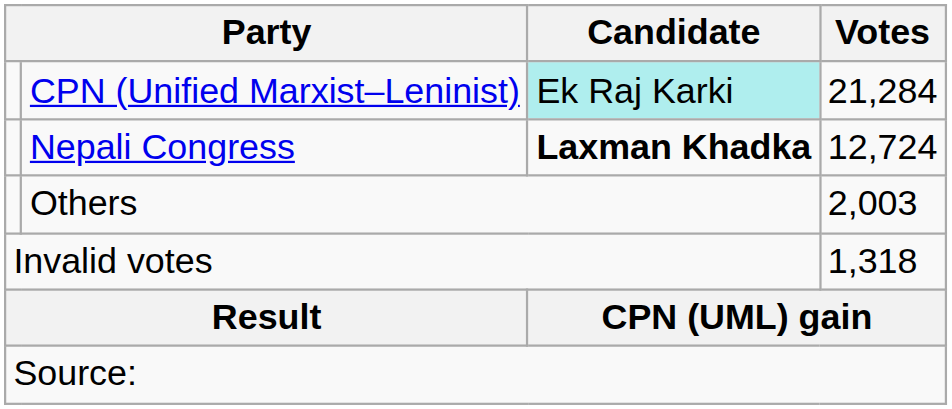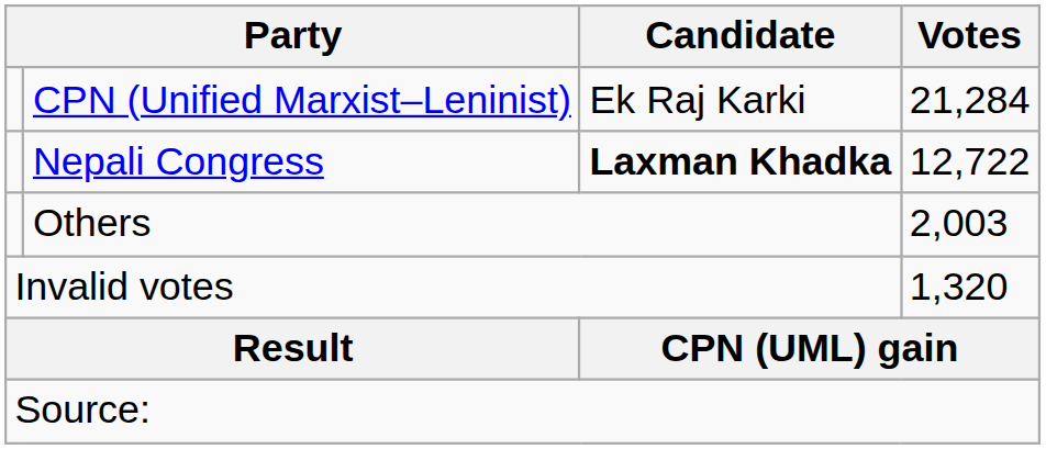CPN (Unified Marxist–Leninist) | Candidate: paleturquoise background -> no background
Nepali Congress | Votes: 12,724 -> 12,722
Invalid votes | Votes: 1,318 -> 1,320
